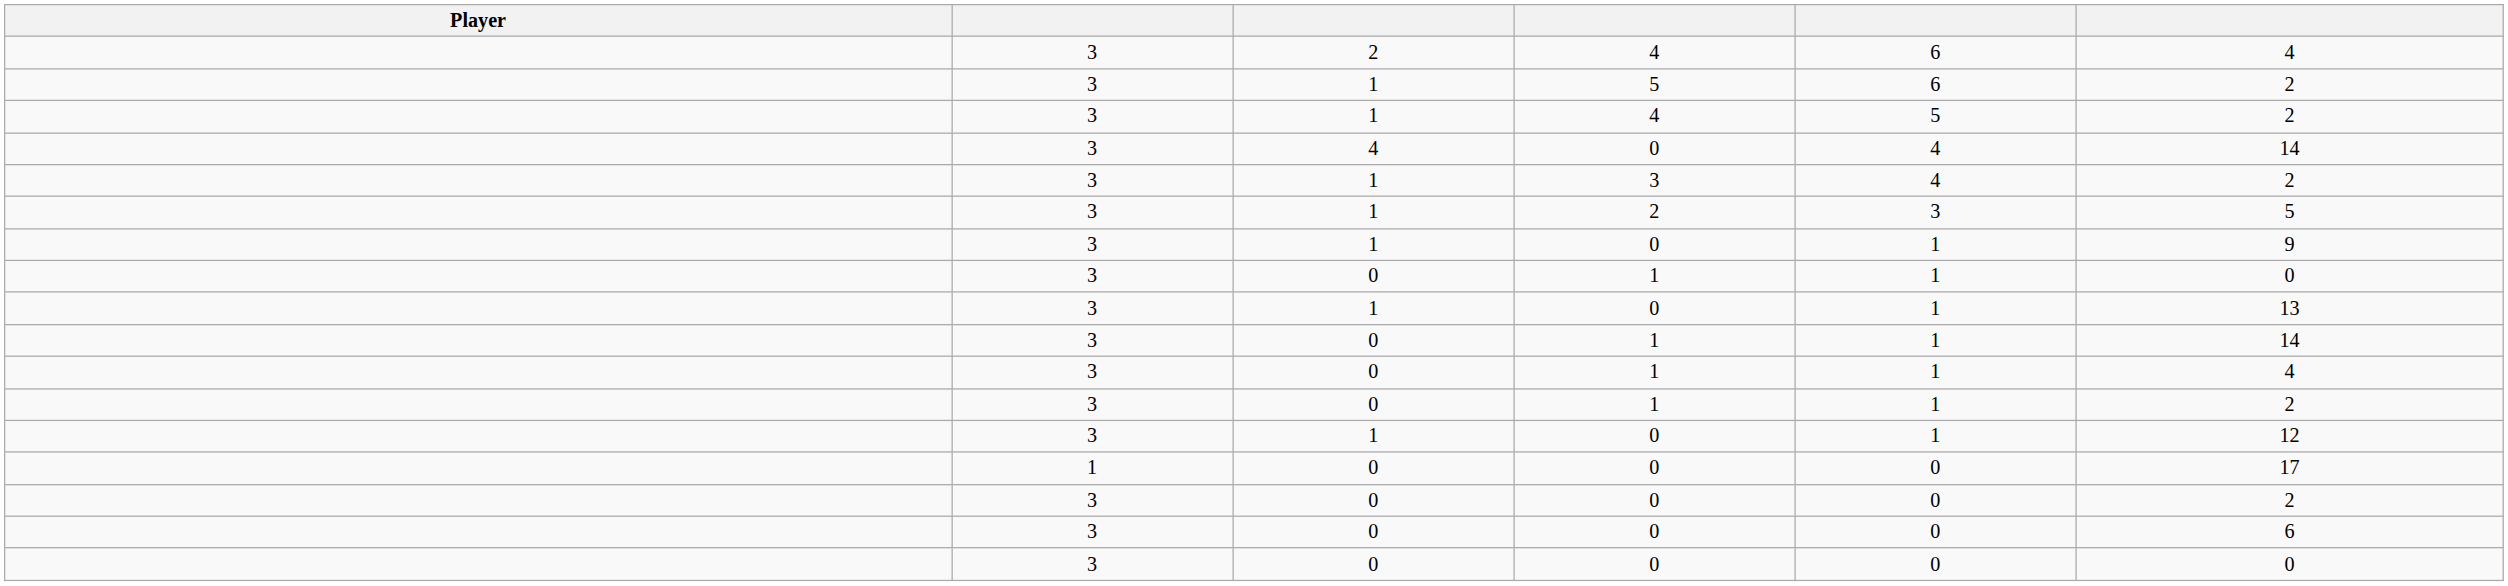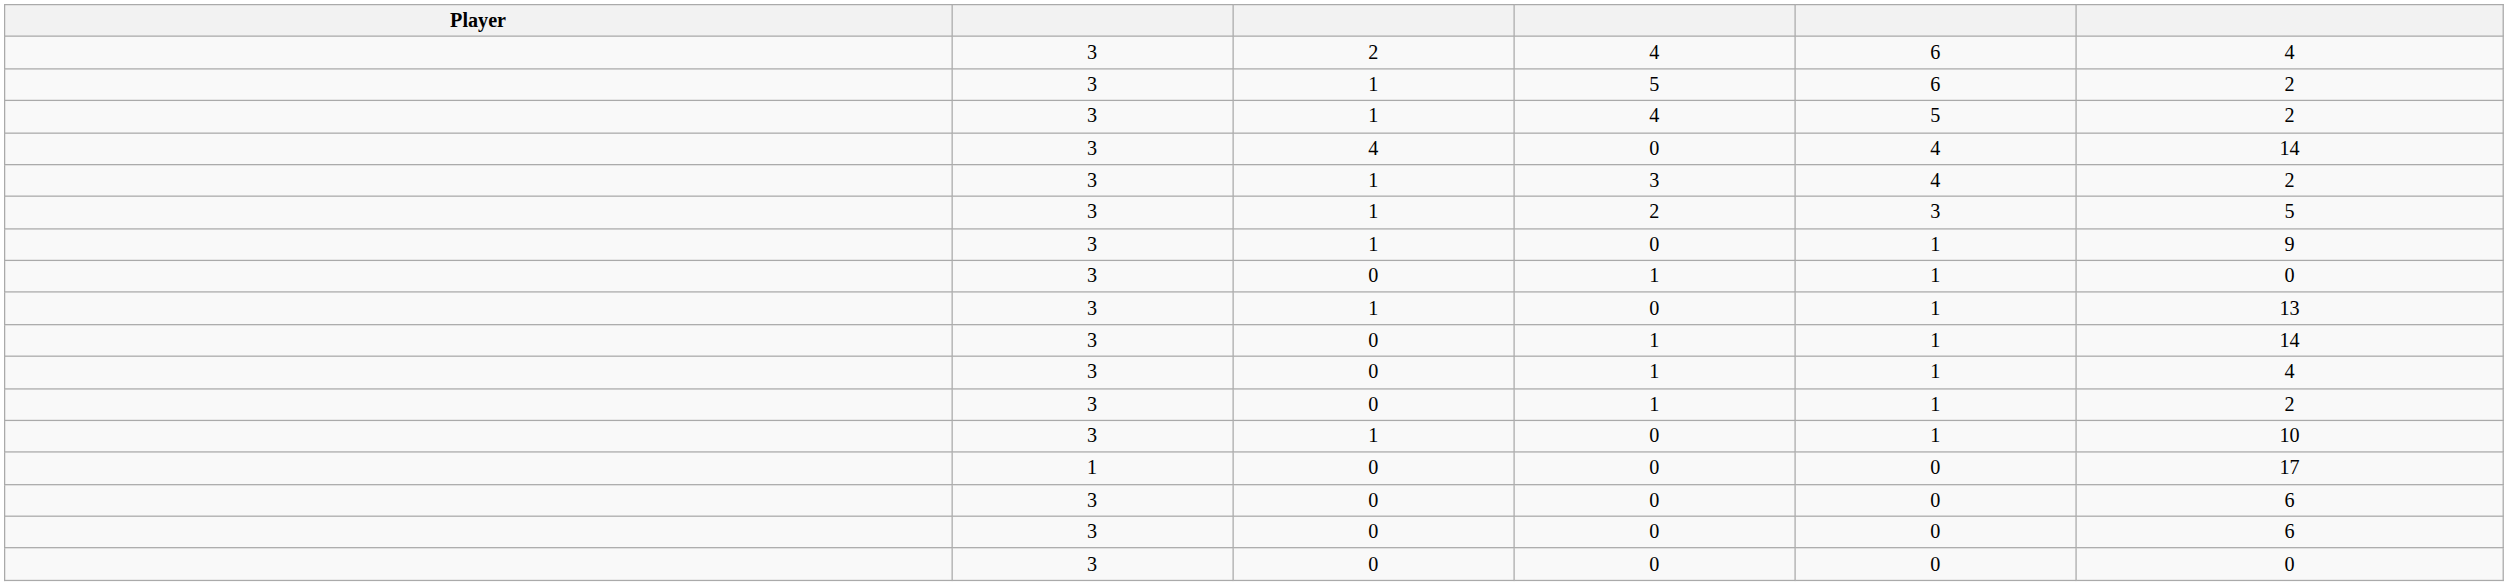row 14 | column 6: 12 -> 10
row 16 | column 6: 2 -> 6
